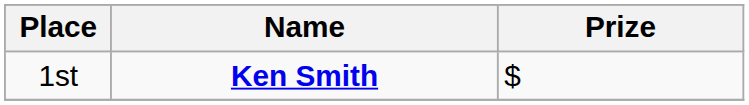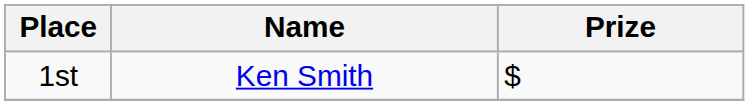1st | Name: bold -> normal
